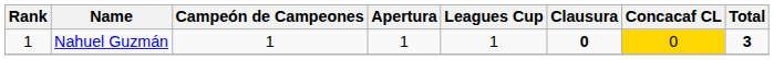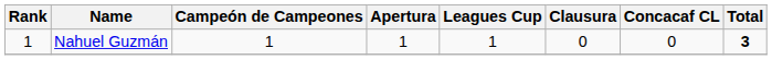Nahuel Guzmán | Clausura: bold -> normal
Nahuel Guzmán | Concacaf CL: gold background -> no background
